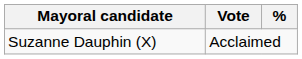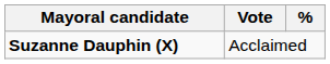Suzanne Dauphin (X) | Mayoral candidate: normal -> bold
